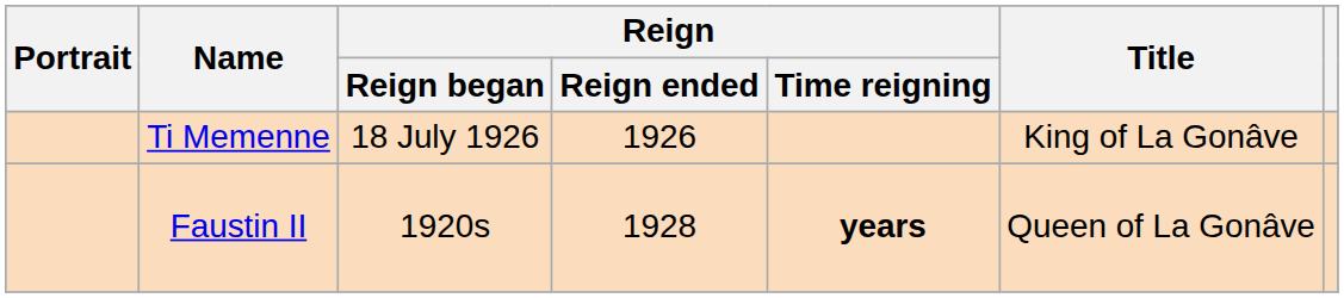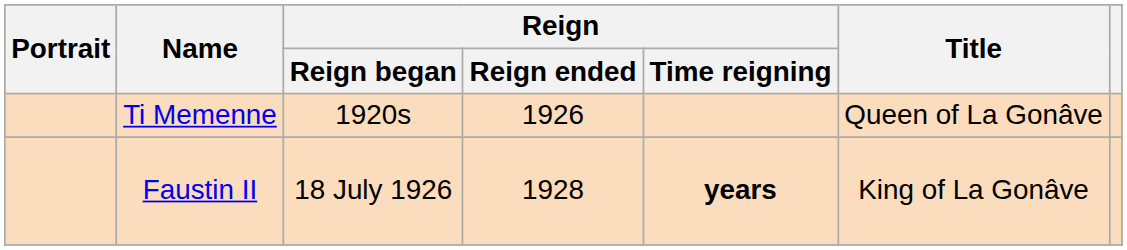Ti Memenne | Reign / Reign began: 18 July 1926 -> 1920s
Ti Memenne | Title: King of La Gonâve -> Queen of La Gonâve
Faustin II | Reign / Reign began: 1920s -> 18 July 1926
Faustin II | Title: Queen of La Gonâve -> King of La Gonâve
